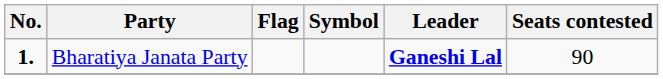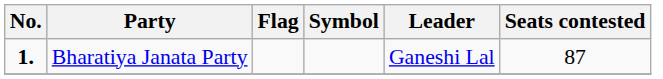Bharatiya Janata Party | Leader: bold -> normal
Bharatiya Janata Party | Seats contested: 90 -> 87
